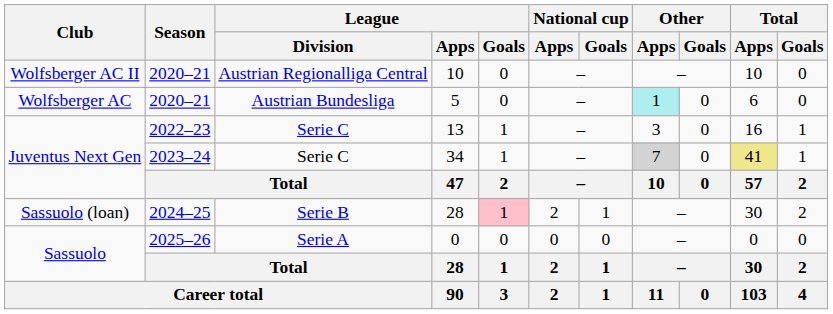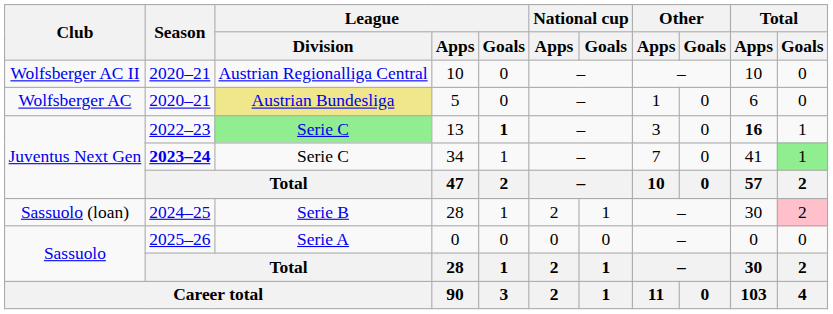5 | League / Division: no background -> khaki background
5 | Other / Apps: paleturquoise background -> no background
13 | League / Division: no background -> lightgreen background
13 | League / Goals: normal -> bold
13 | Total / Apps: normal -> bold
34 | Season: normal -> bold
34 | Other / Apps: lightgrey background -> no background
34 | Total / Apps: khaki background -> no background
34 | Total / Goals: no background -> lightgreen background
Sassuolo (loan) / 28 | League / Goals: pink background -> no background
Sassuolo (loan) / 28 | Total / Goals: no background -> pink background
